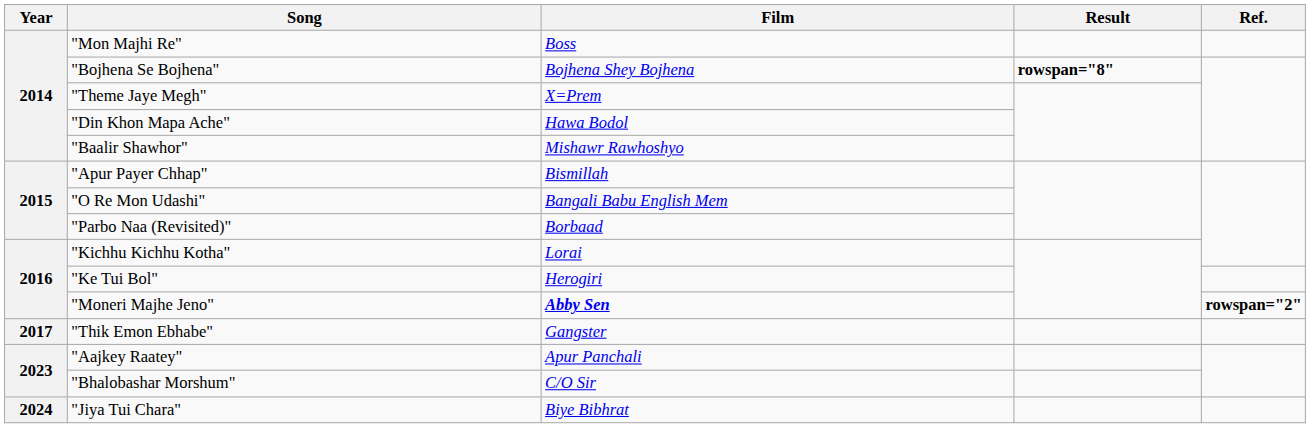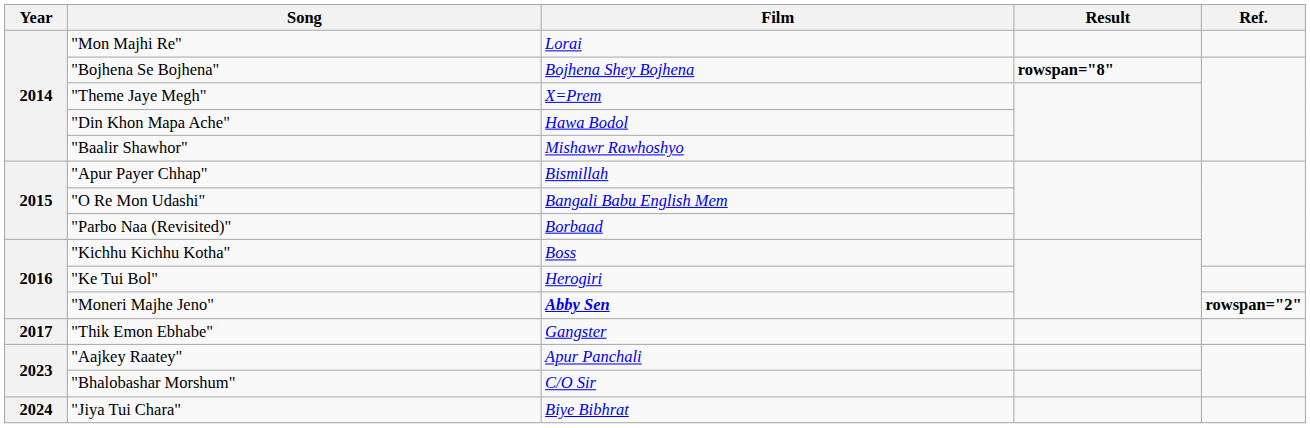"Mon Majhi Re" | Film: Boss -> Lorai
"Kichhu Kichhu Kotha" | Film: Lorai -> Boss
